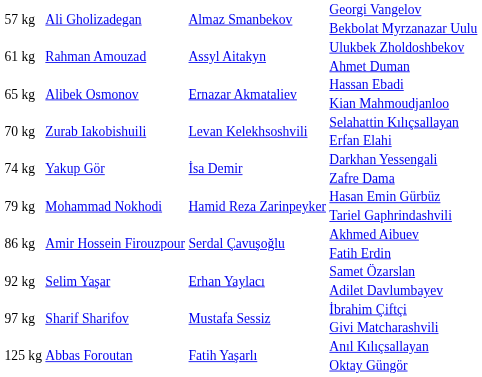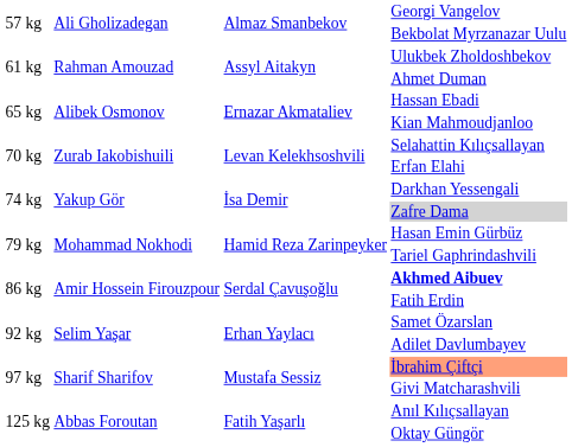Zafre Dama | column 4: no background -> lightgrey background
Akhmed Aibuev | column 4: normal -> bold
İbrahim Çiftçi | column 4: no background -> lightsalmon background
